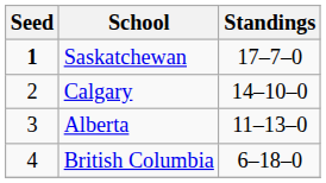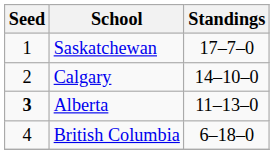Saskatchewan | Seed: bold -> normal
Alberta | Seed: normal -> bold
